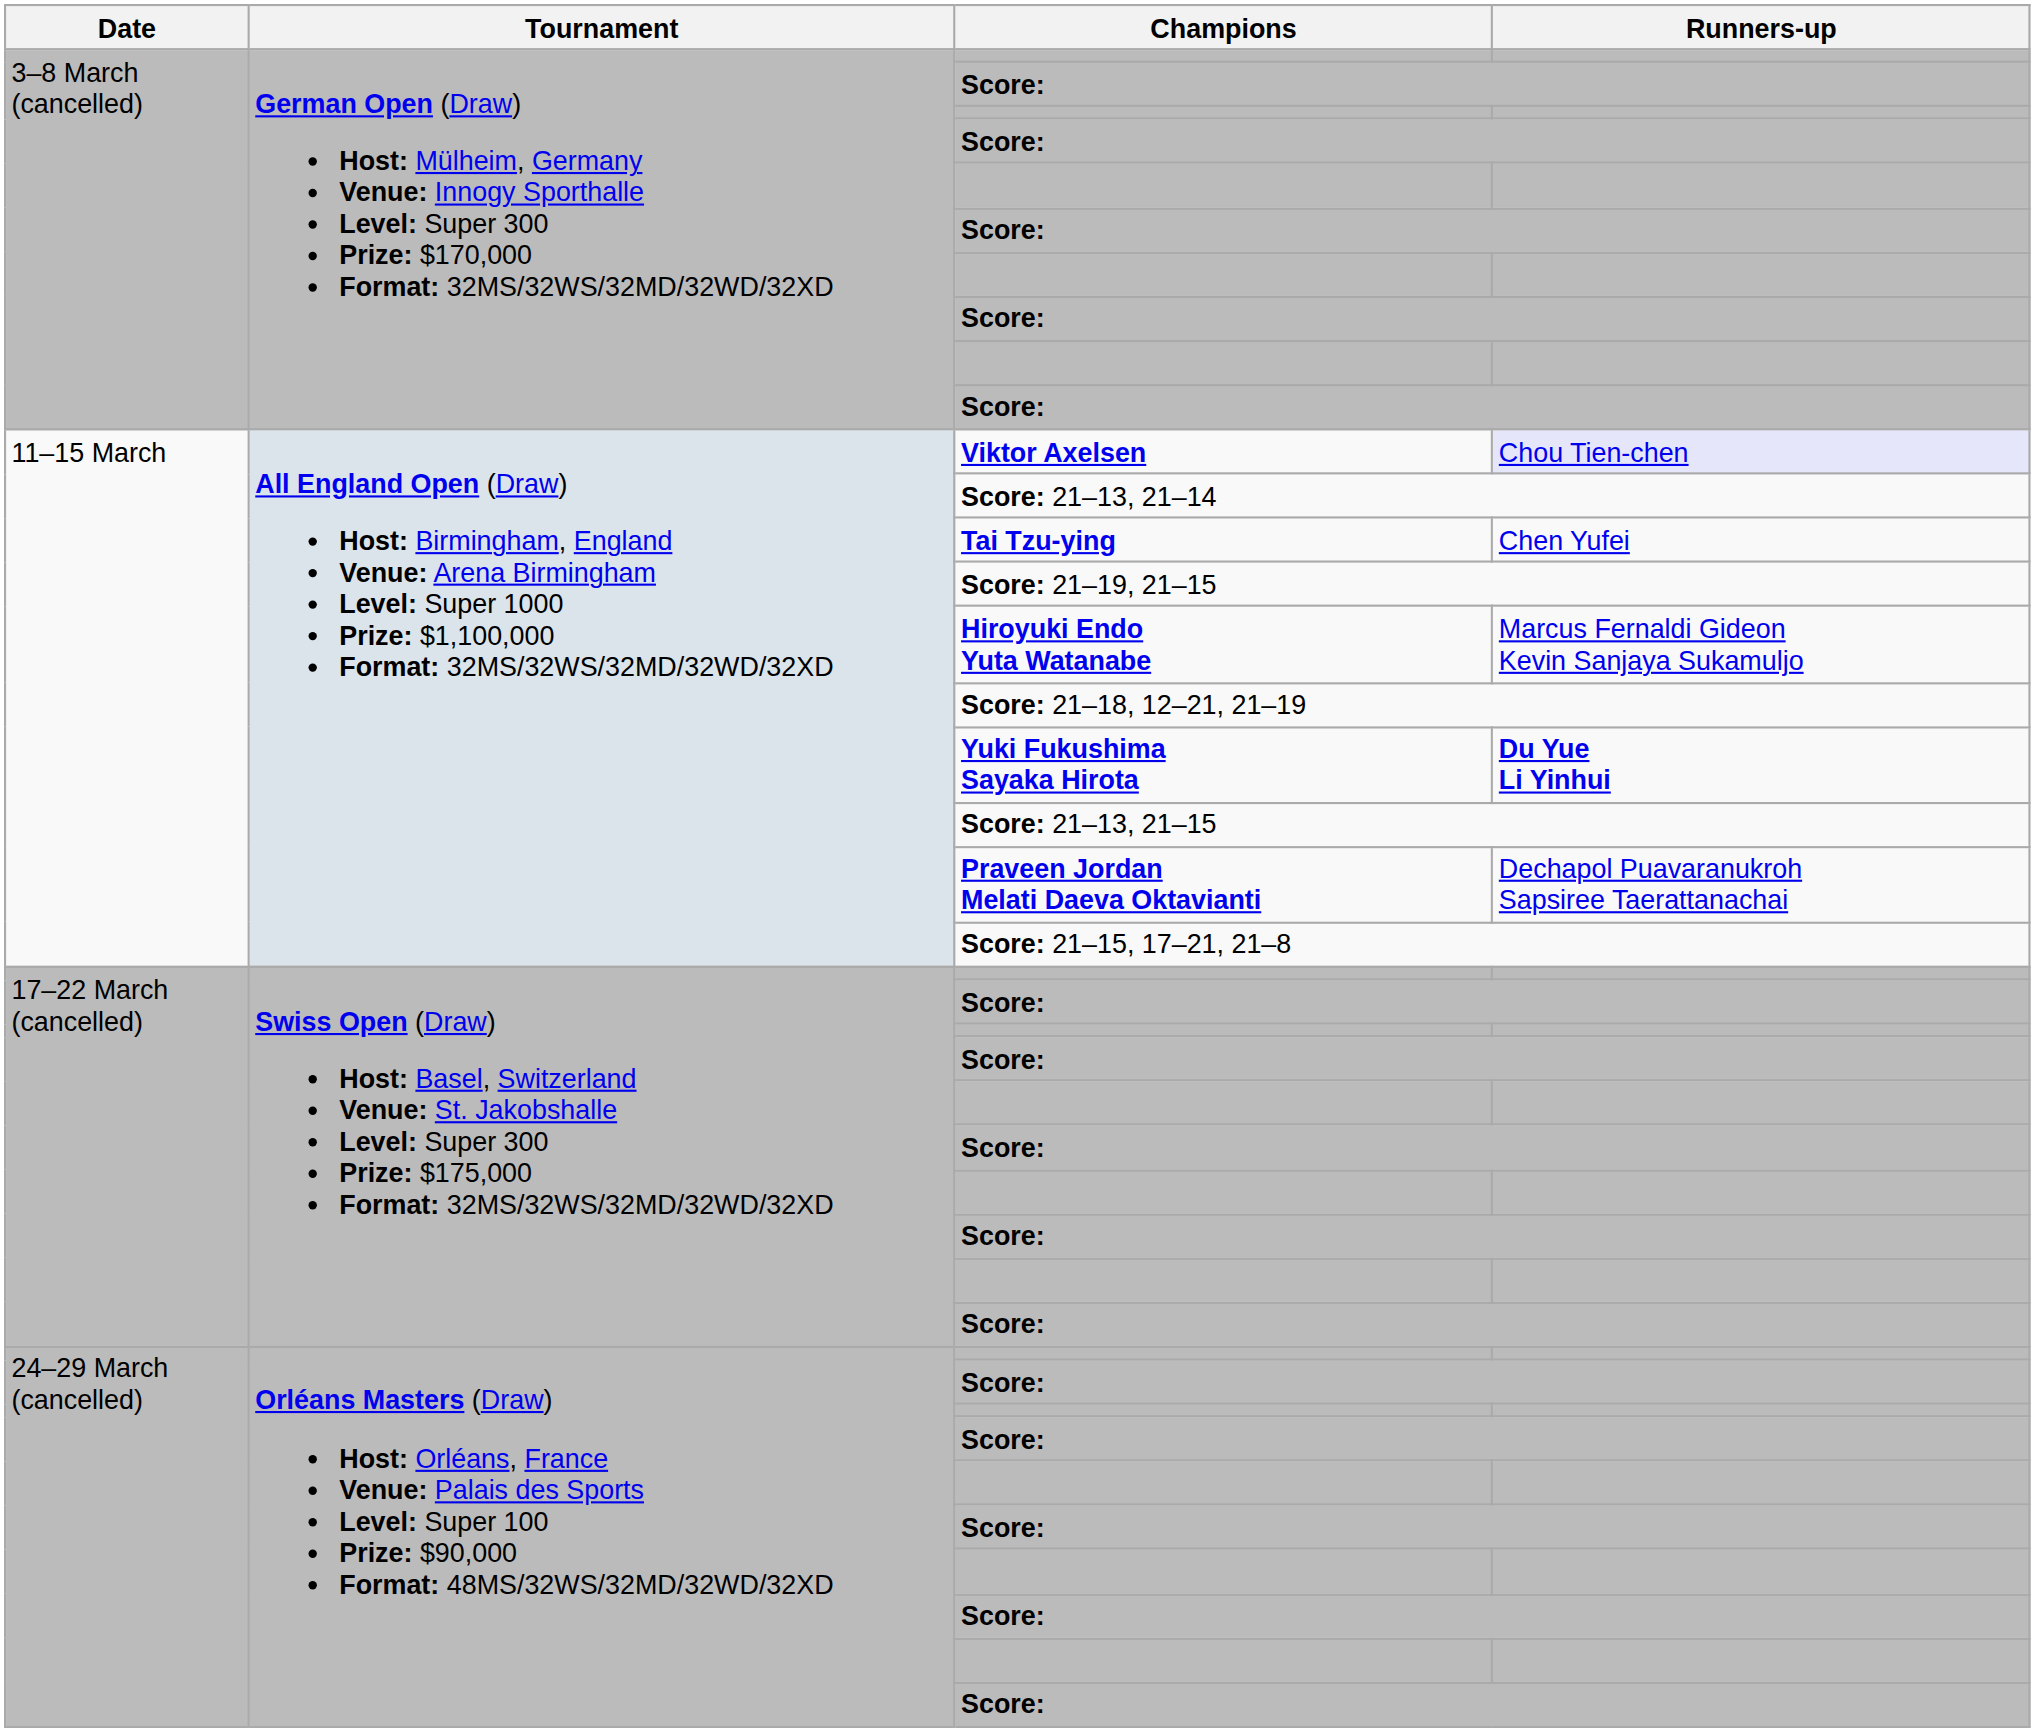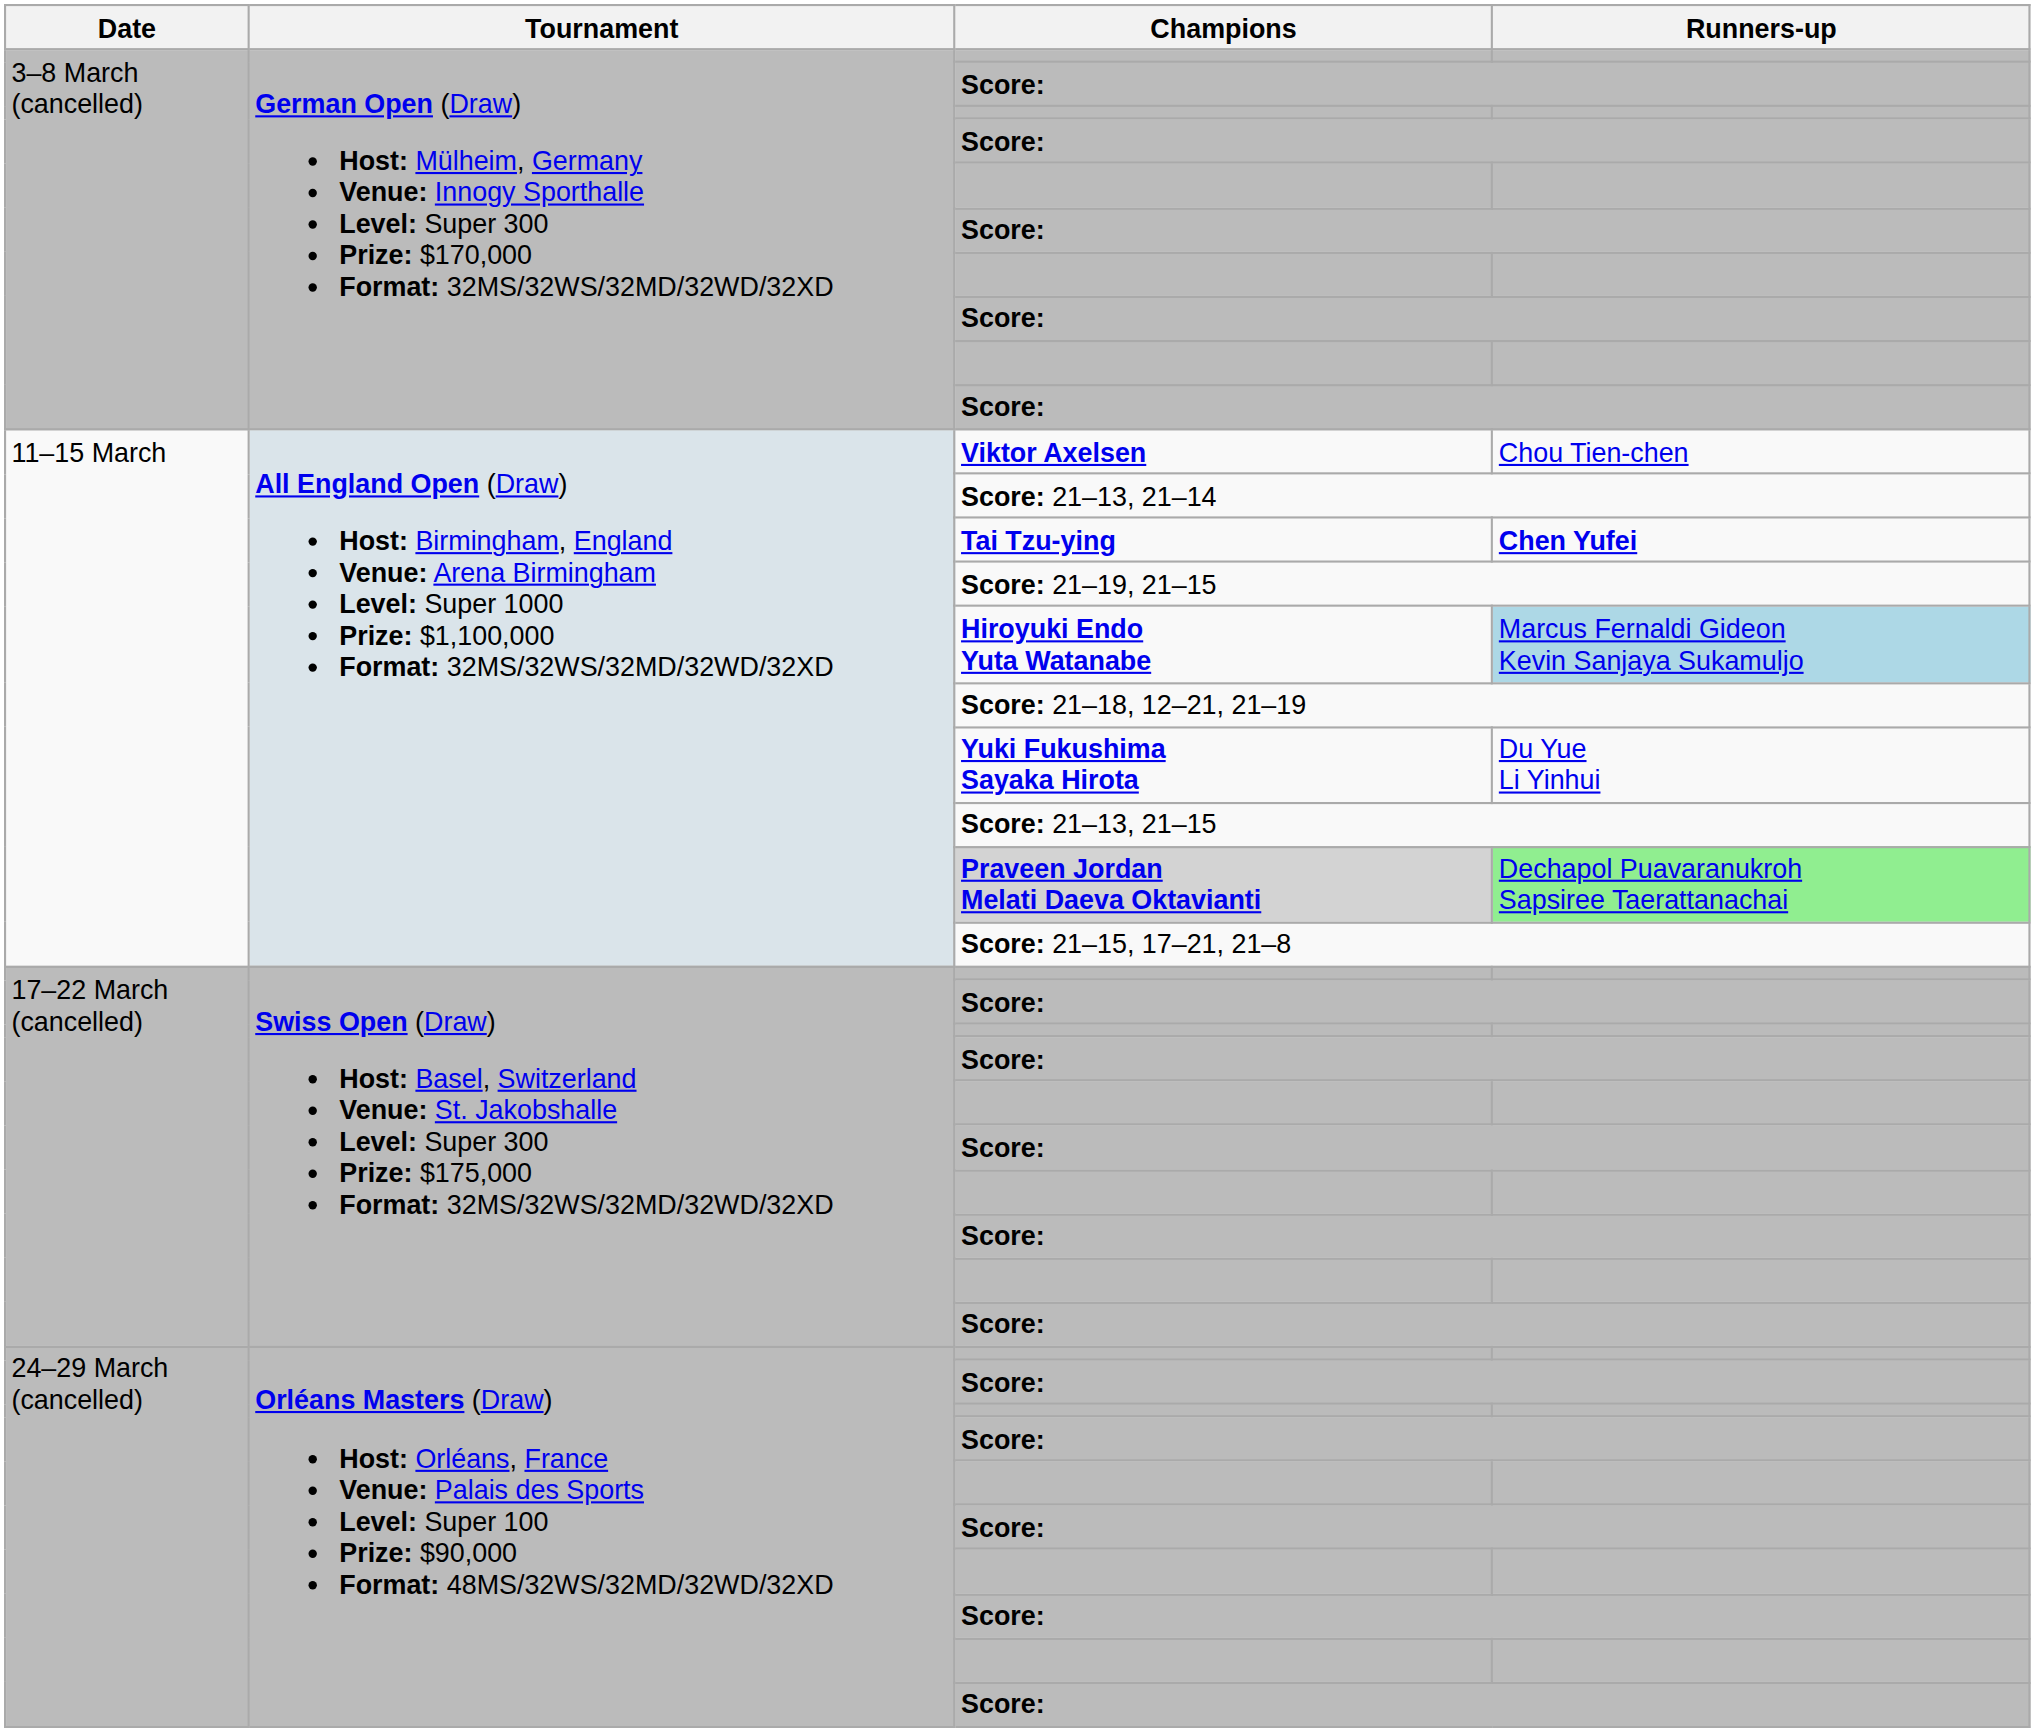row 12 | Runners-up: lavender background -> no background
row 14 | Runners-up: normal -> bold
row 16 | Runners-up: no background -> lightblue background
row 18 | Runners-up: bold -> normal
row 20 | Champions: no background -> lightgrey background
row 20 | Runners-up: no background -> lightgreen background
